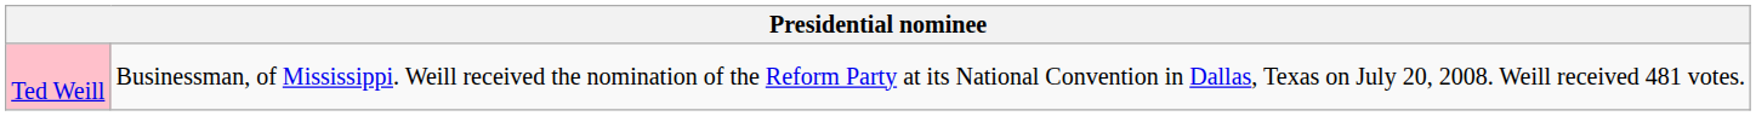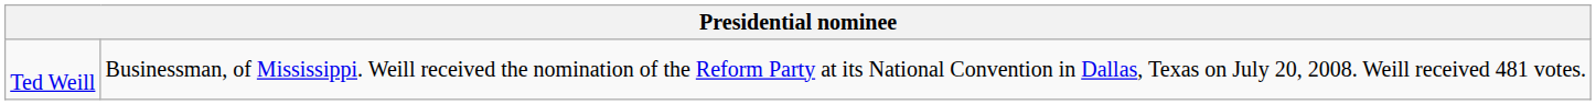Ted Weill | column 1: pink background -> no background
